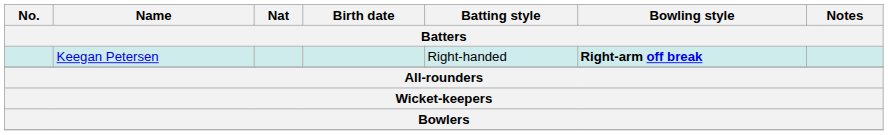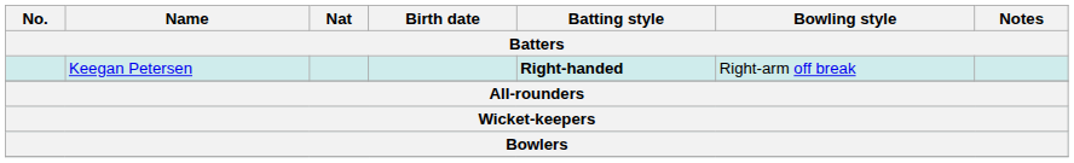Keegan Petersen | Batting style: normal -> bold
Keegan Petersen | Bowling style: bold -> normal
